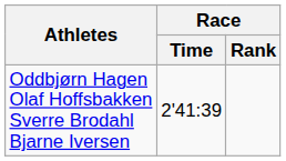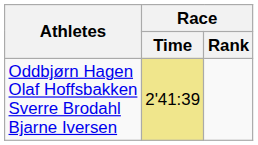row 3 | Race / Time: no background -> khaki background
